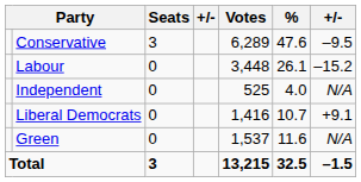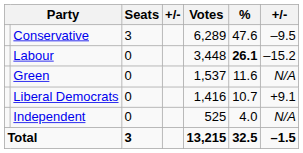Labour | %: normal -> bold
rows swapped: Green <-> Independent
